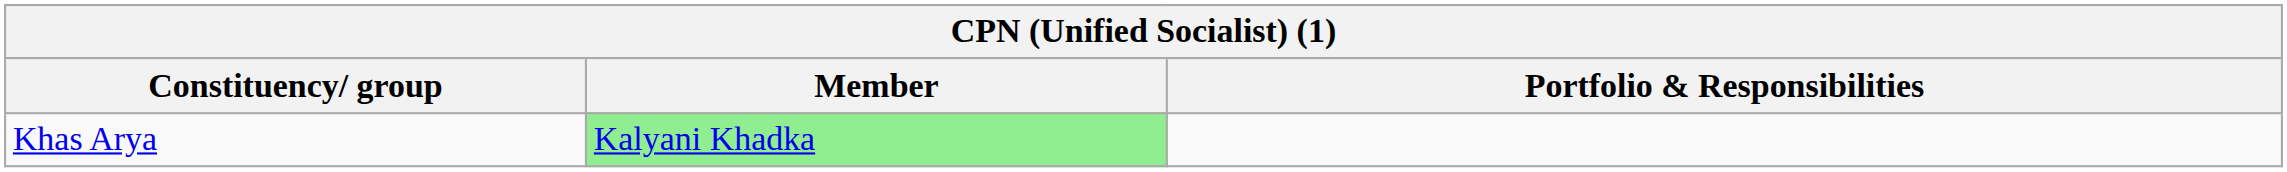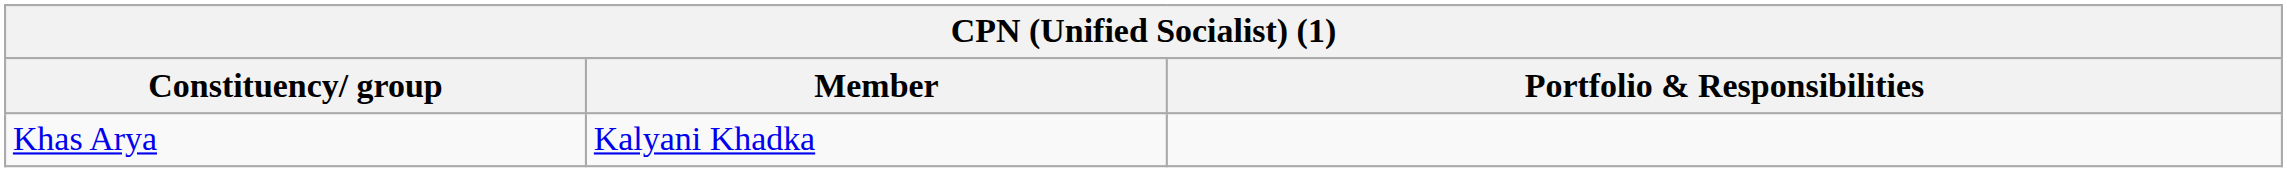Khas Arya | Member: lightgreen background -> no background
